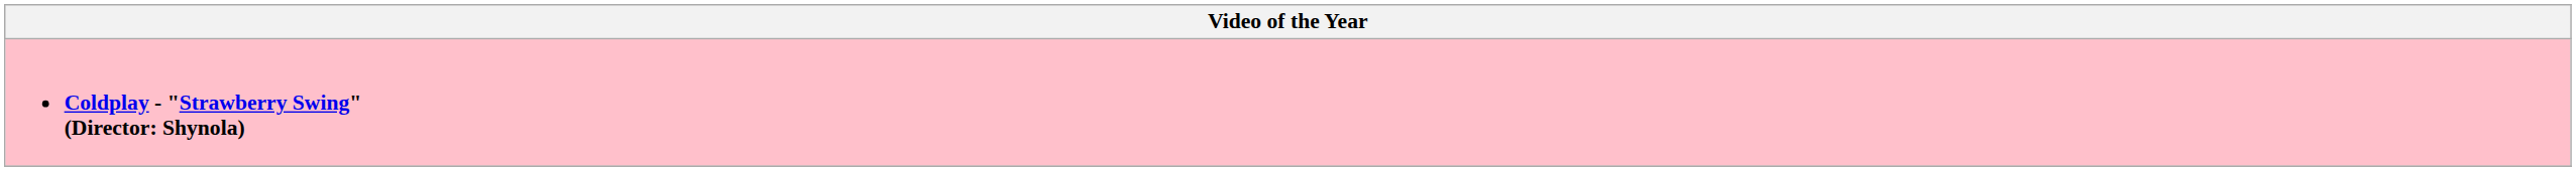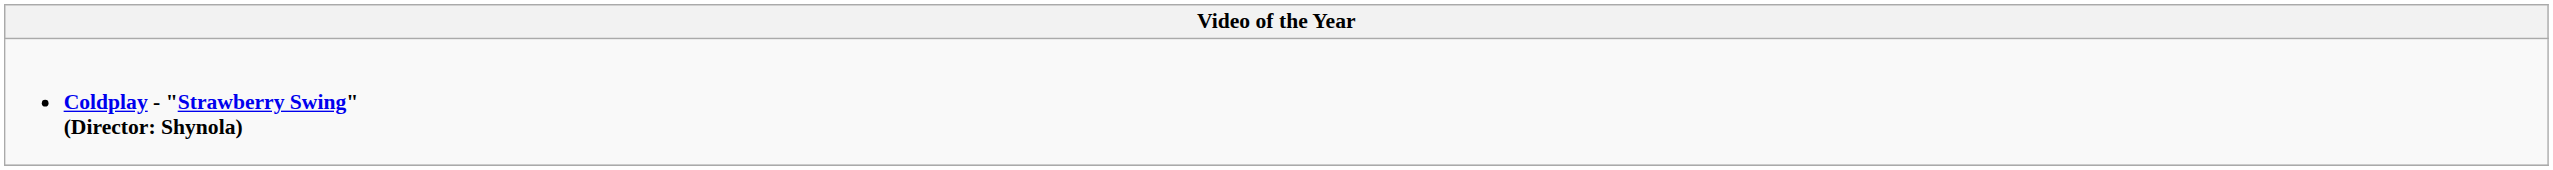row 2 | column 1: pink background -> no background
